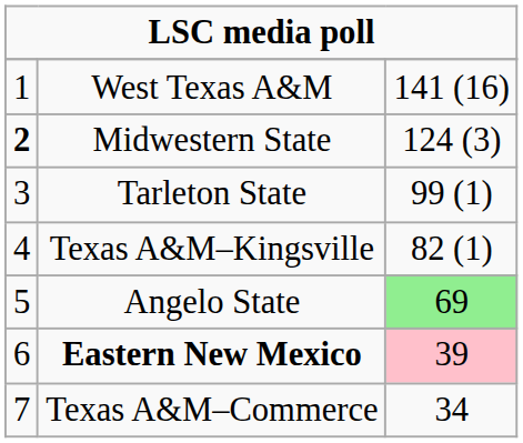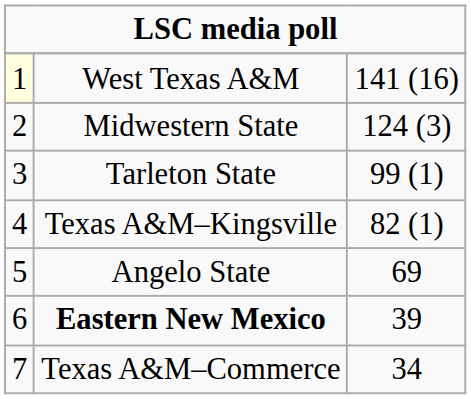West Texas A&M | column 1: no background -> lightyellow background
Midwestern State | column 1: bold -> normal
Angelo State | column 3: lightgreen background -> no background
Eastern New Mexico | column 3: pink background -> no background
